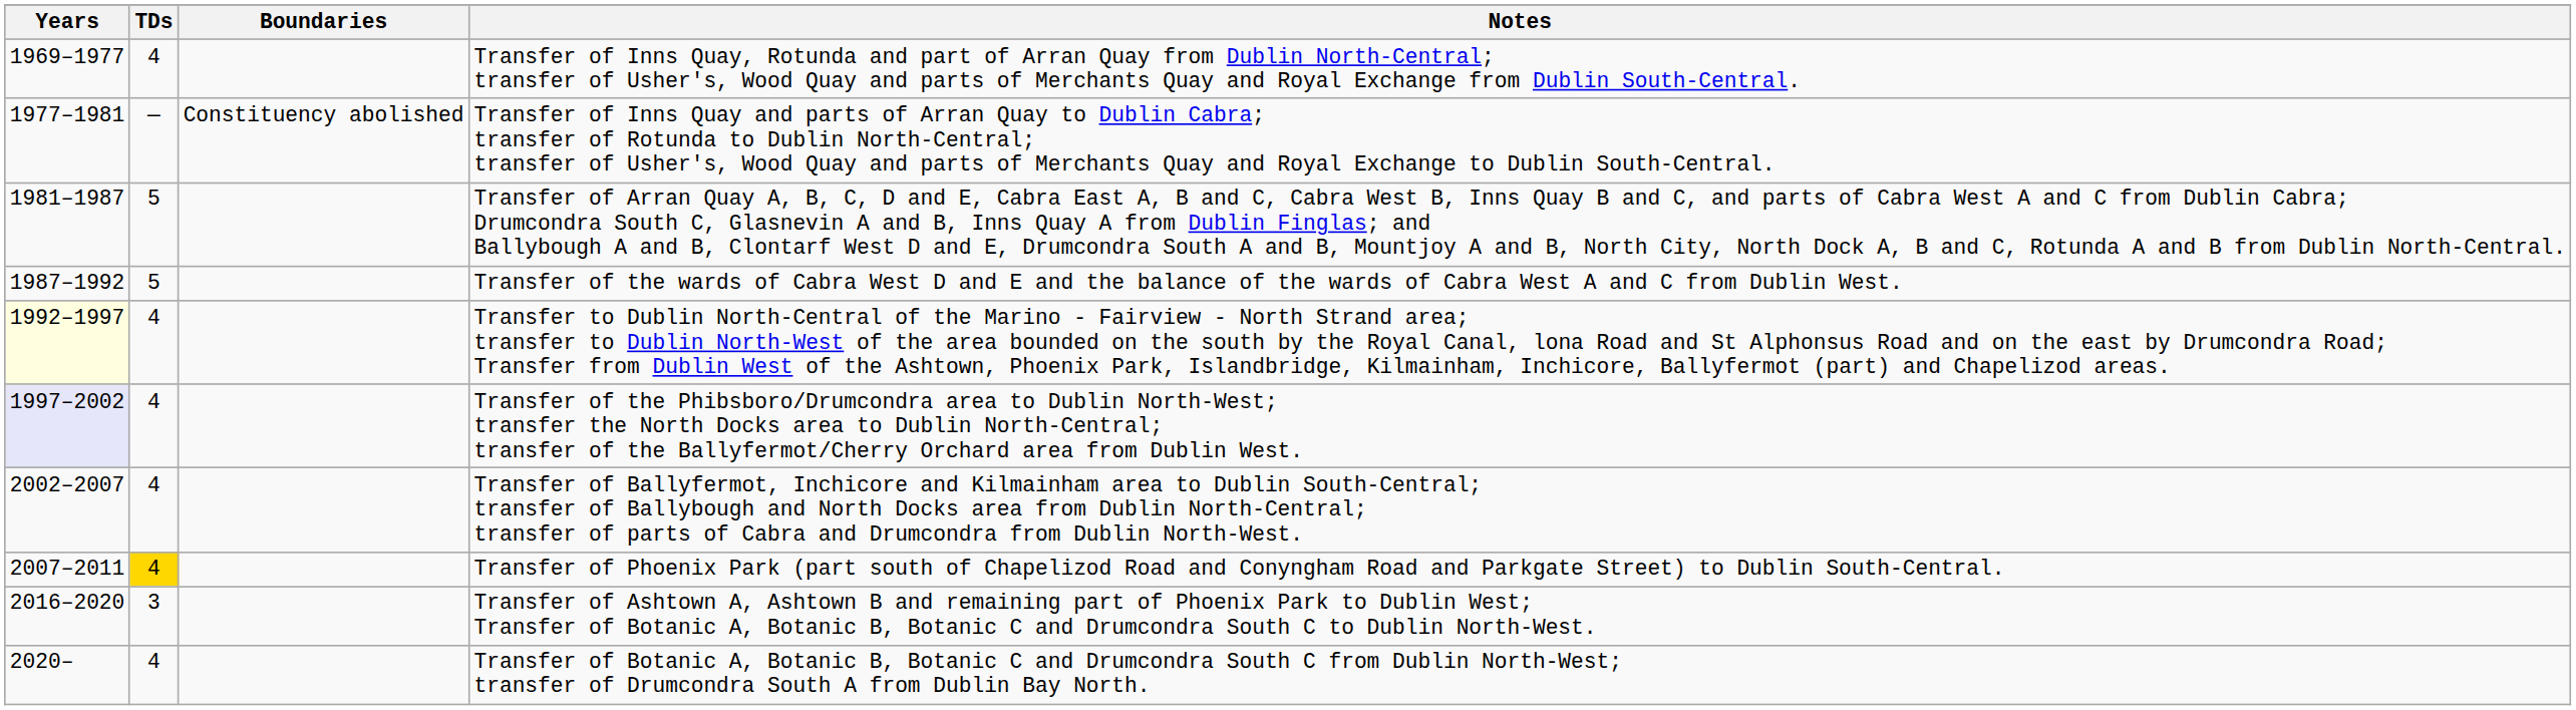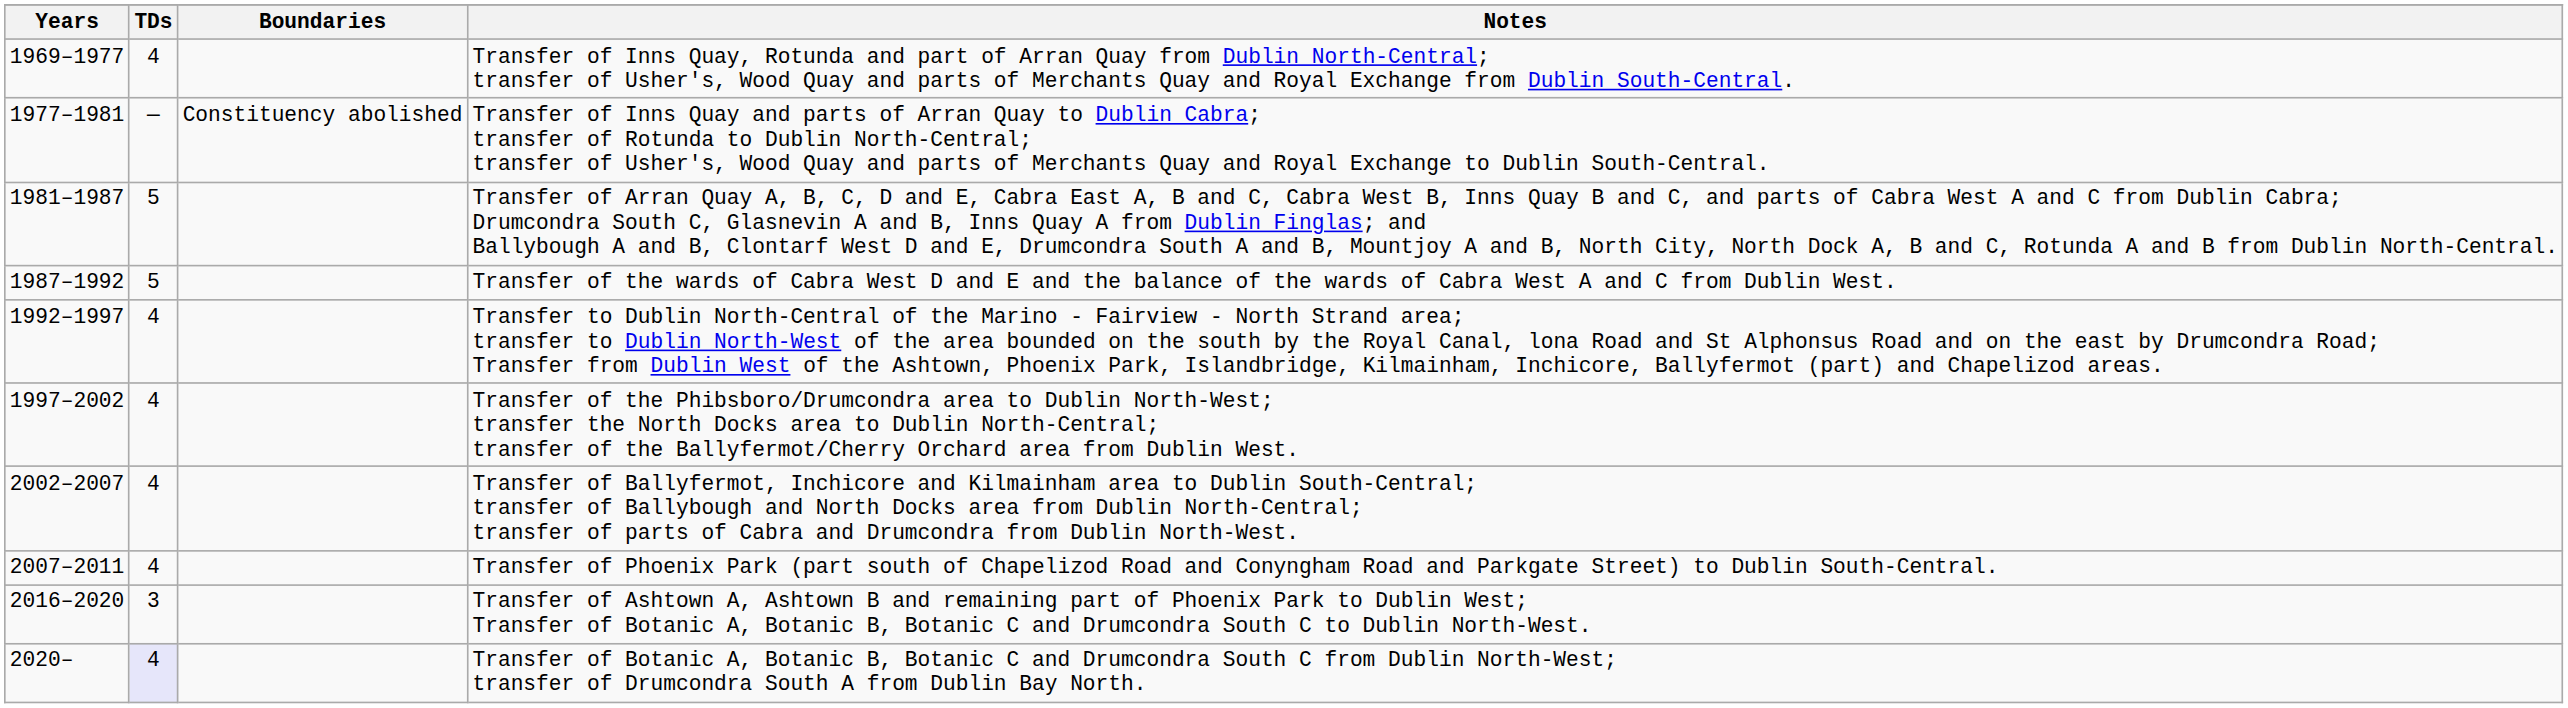row 6 | Years: lightyellow background -> no background
row 7 | Years: lavender background -> no background
row 9 | TDs: gold background -> no background
row 11 | TDs: no background -> lavender background
